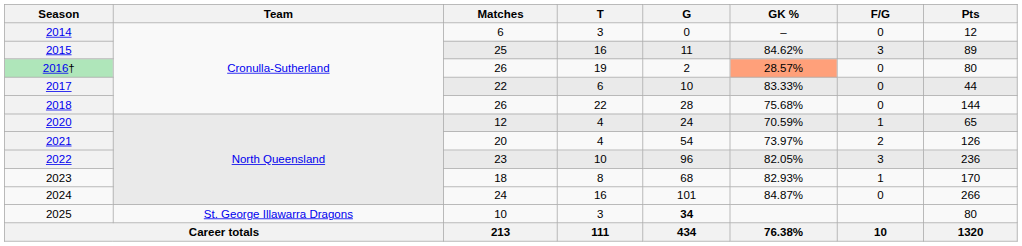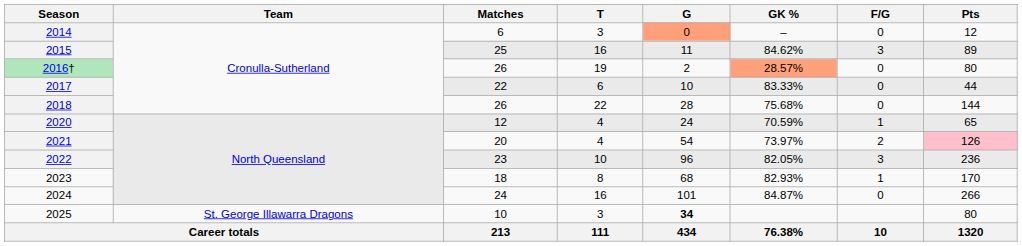2014 | G: no background -> lightsalmon background
2021 | Pts: no background -> pink background
